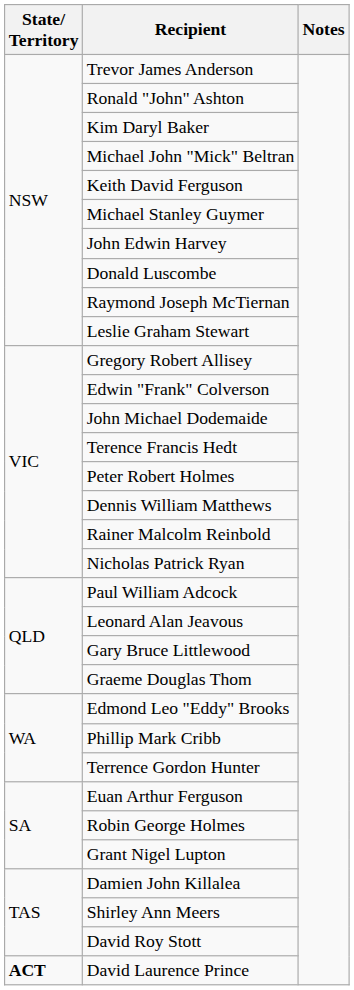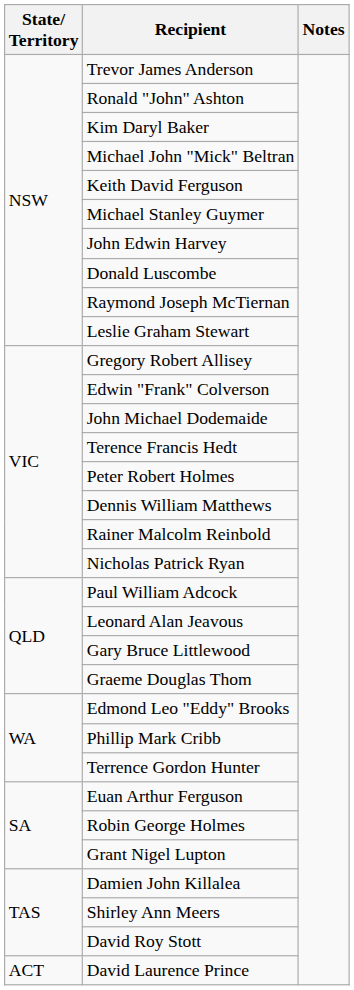David Laurence Prince | State/ Territory: bold -> normal
